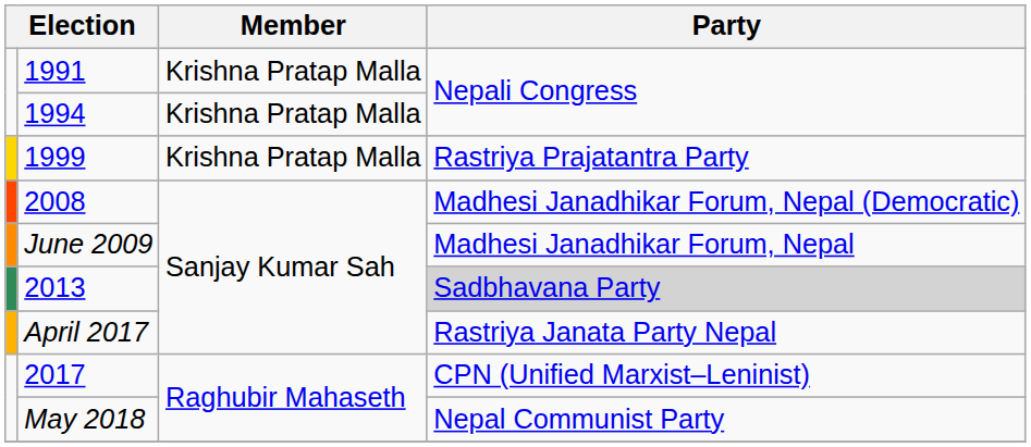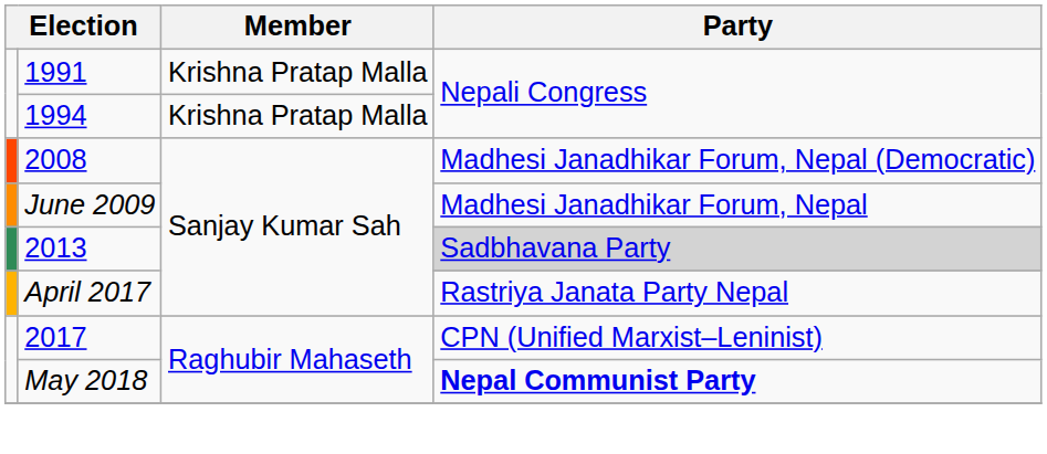- row: 1999 | Krishna Pratap Malla | Rastriya Prajatantra Party
May 2018 | Party: normal -> bold
